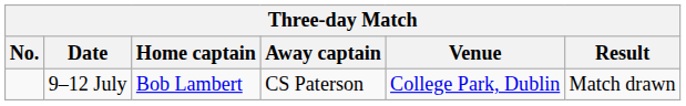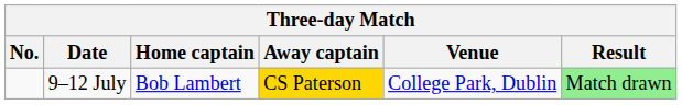9–12 July | Away captain: no background -> gold background
9–12 July | Result: no background -> lightgreen background
